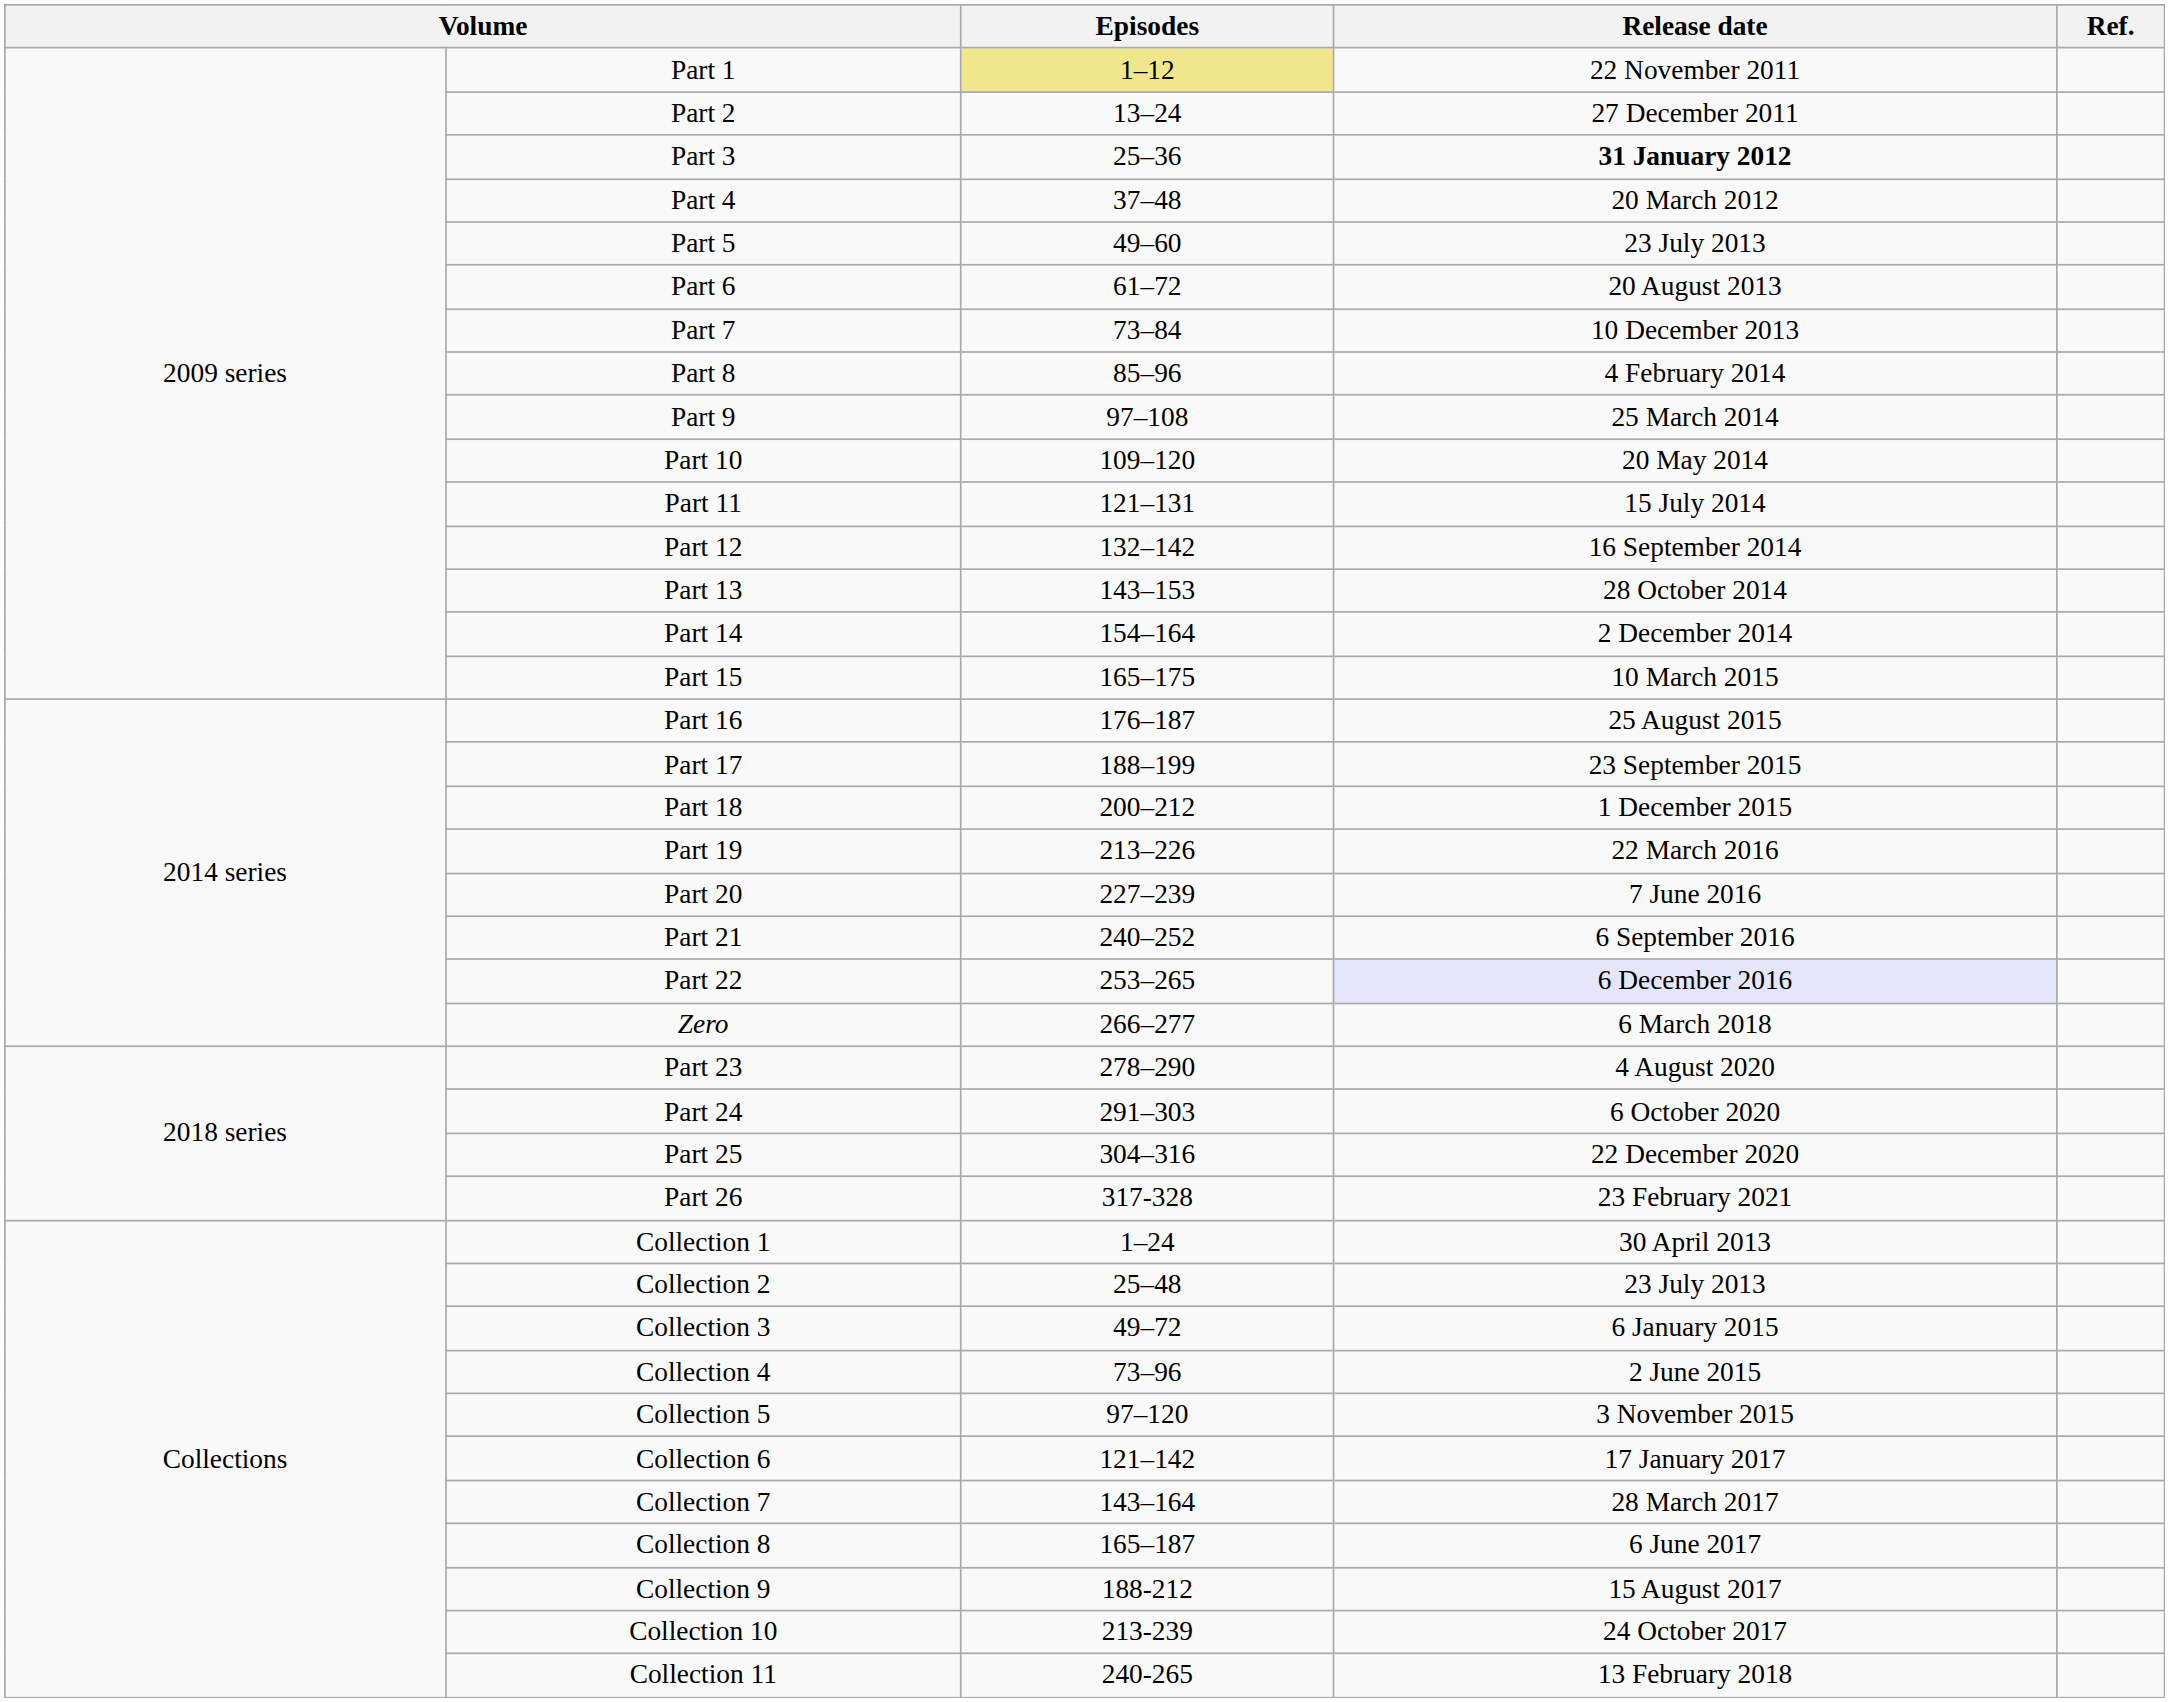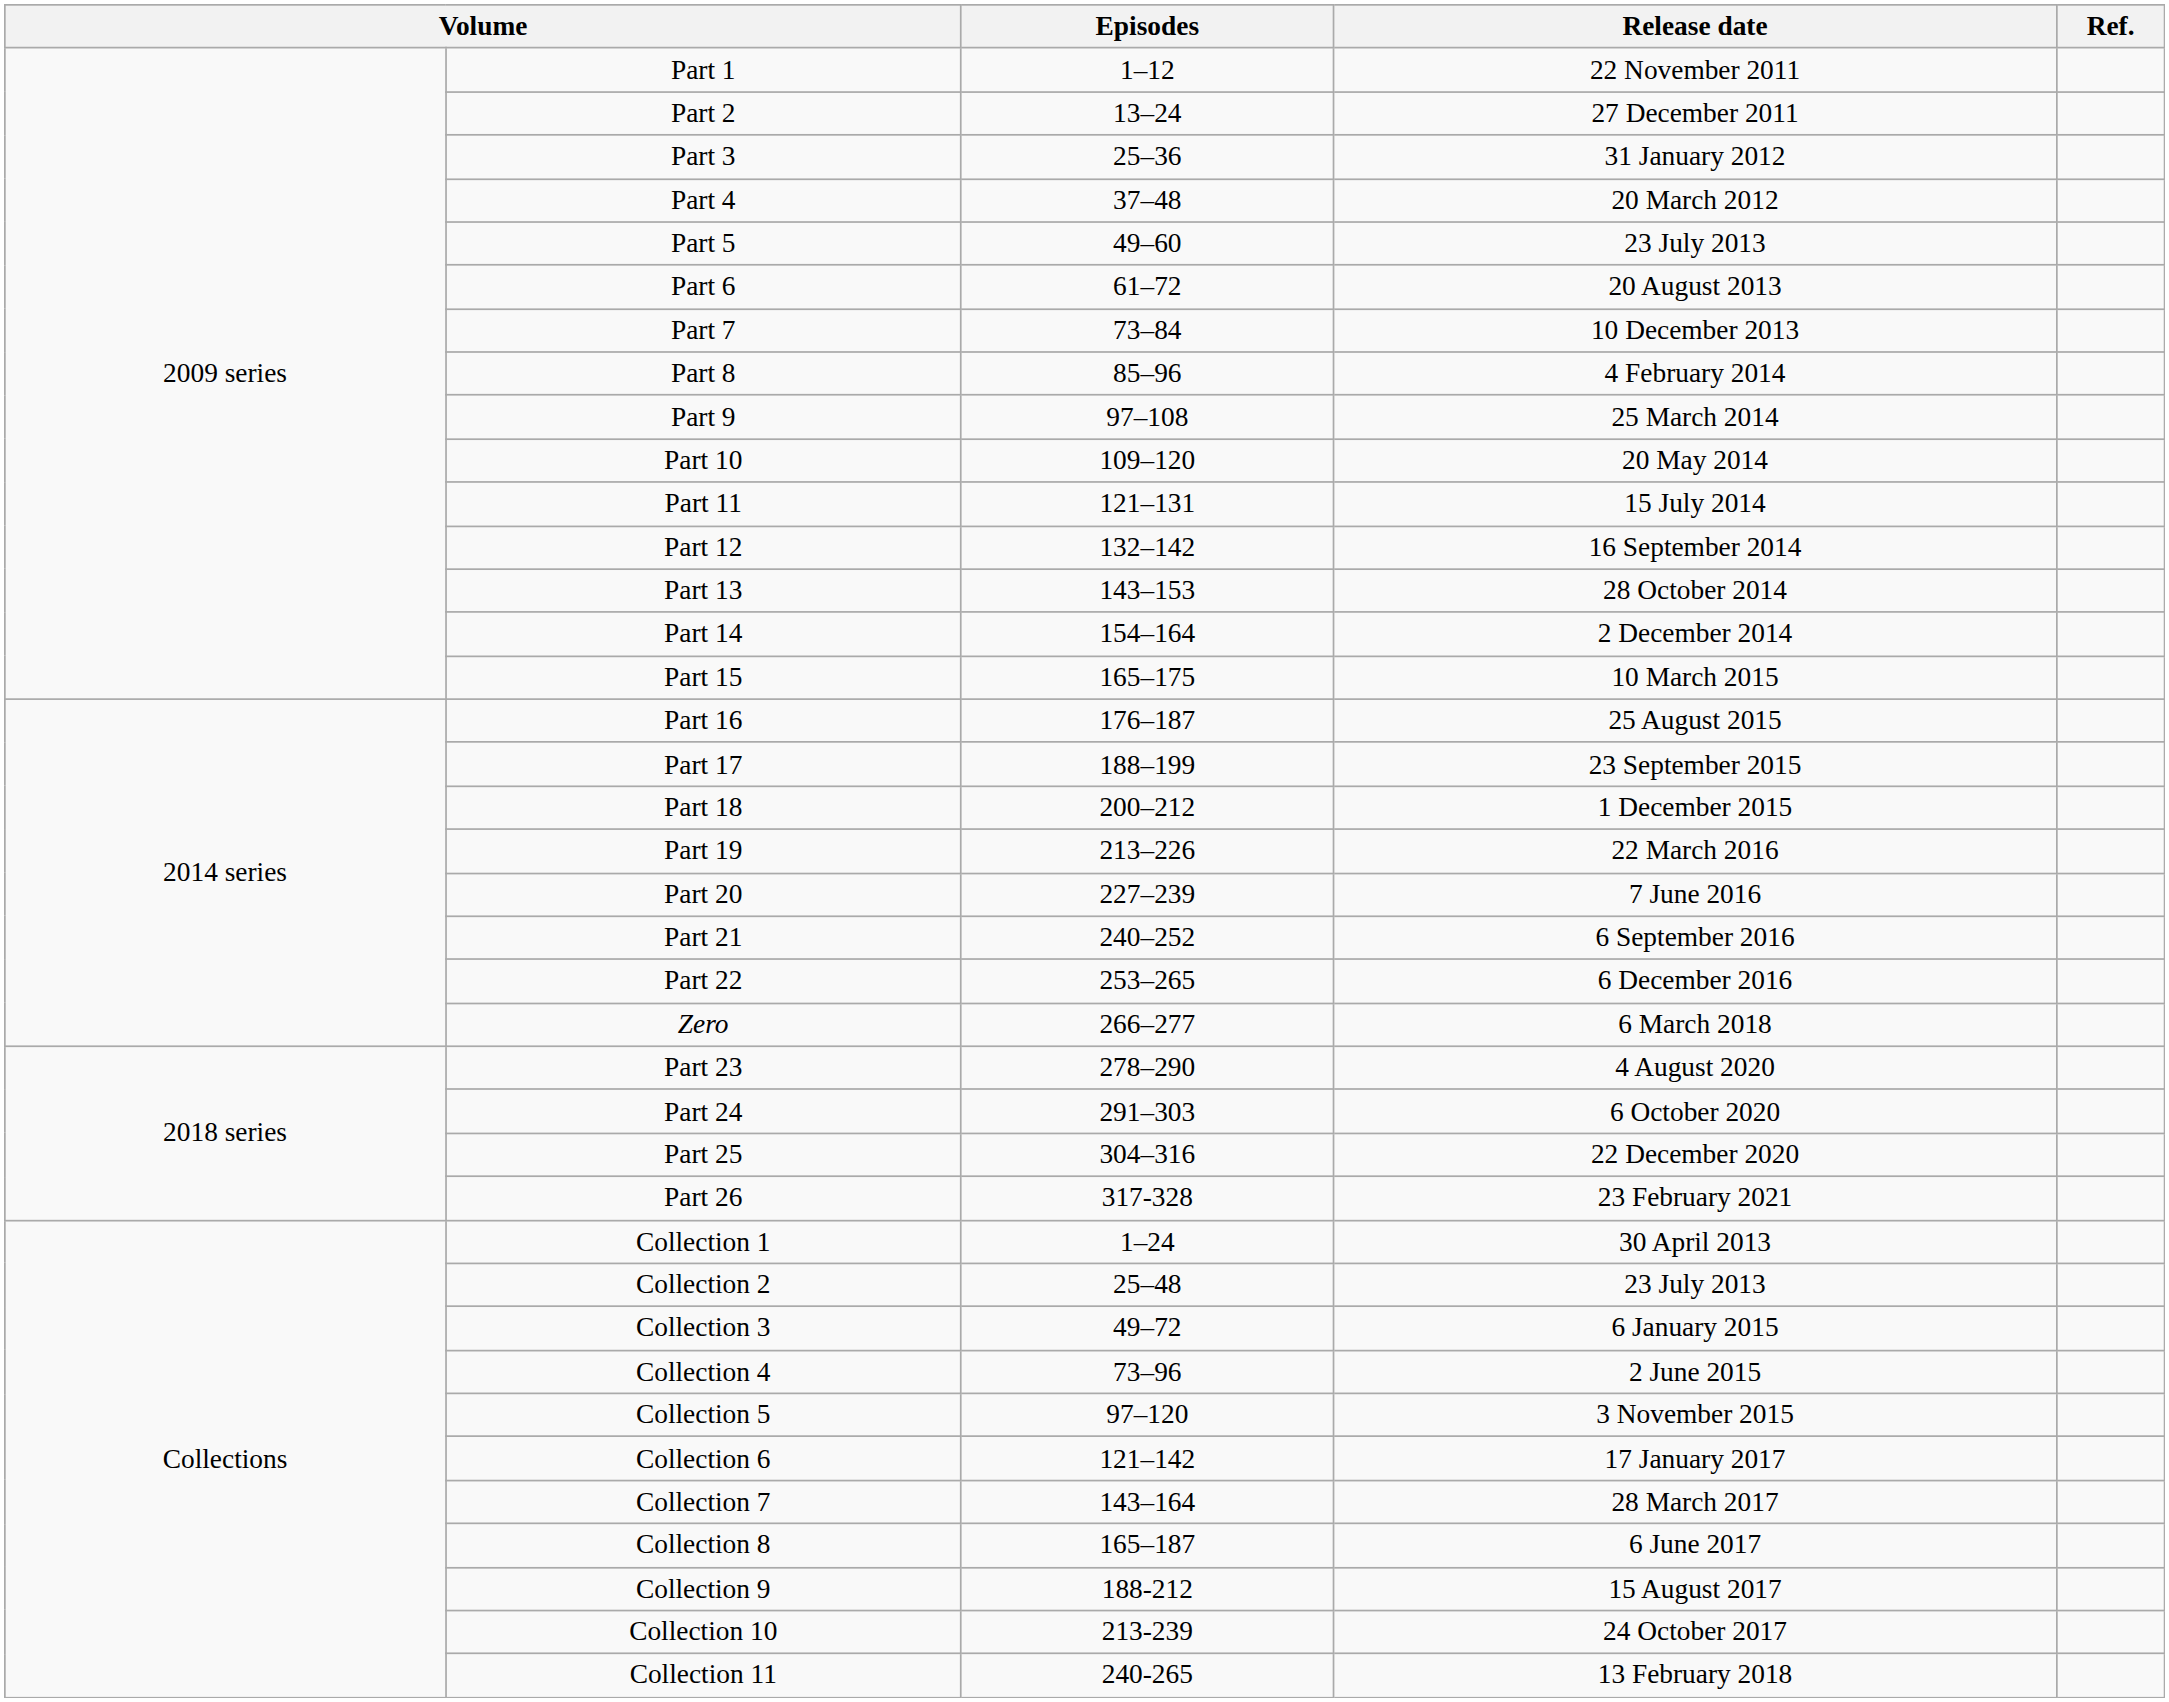Part 1 | Episodes: khaki background -> no background
Part 3 | Release date: bold -> normal
Part 22 | Release date: lavender background -> no background
